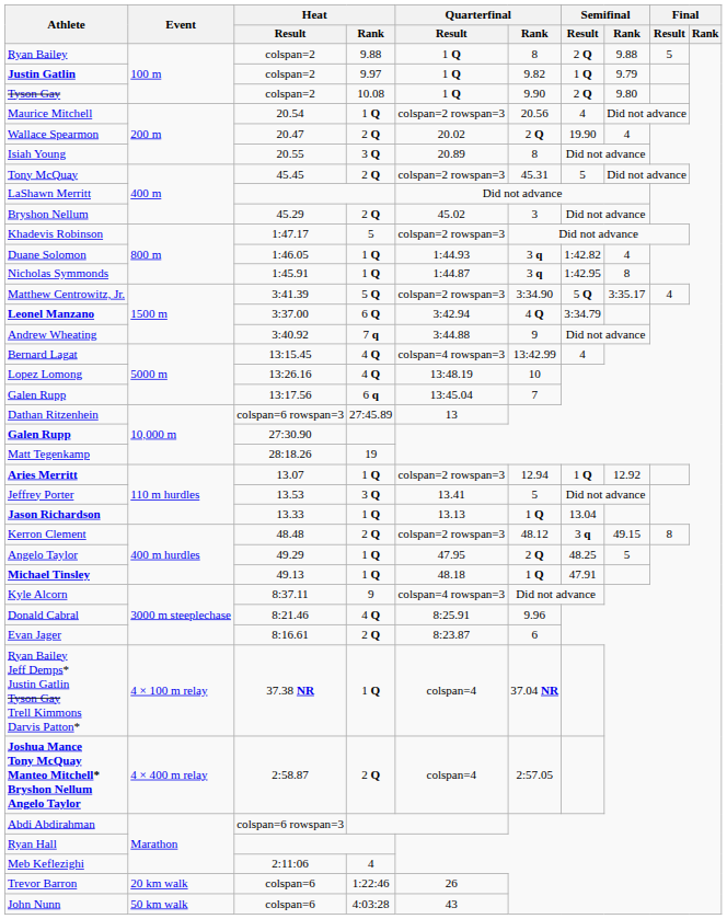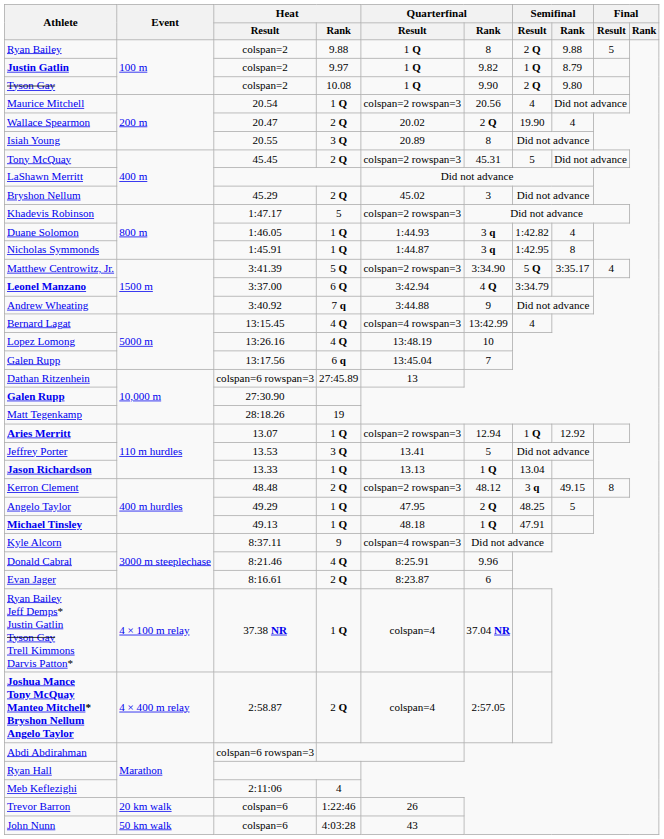Justin Gatlin | Semifinal / Rank: 9.79 -> 8.79
